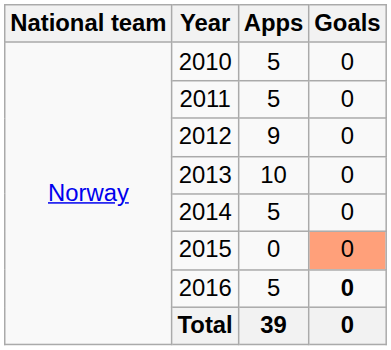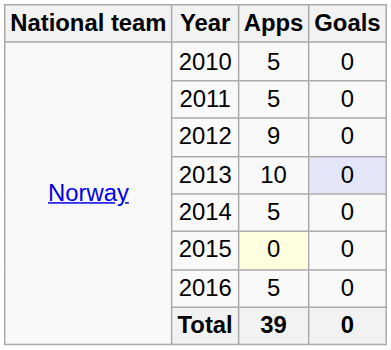2013 | Goals: no background -> lavender background
2015 | Apps: no background -> lightyellow background
2015 | Goals: lightsalmon background -> no background
2016 | Goals: bold -> normal
